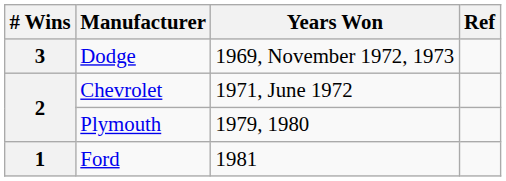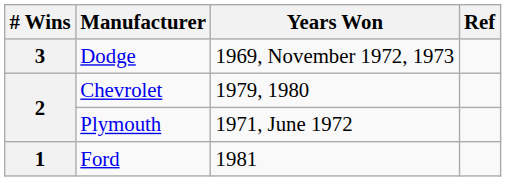Chevrolet | Years Won: 1971, June 1972 -> 1979, 1980
Plymouth | Years Won: 1979, 1980 -> 1971, June 1972
